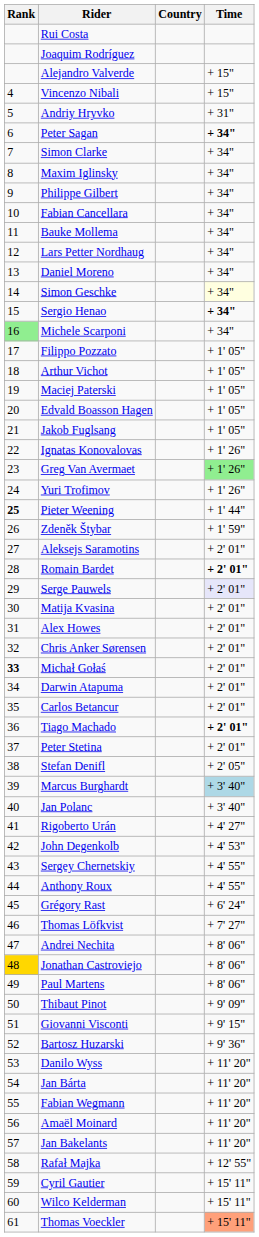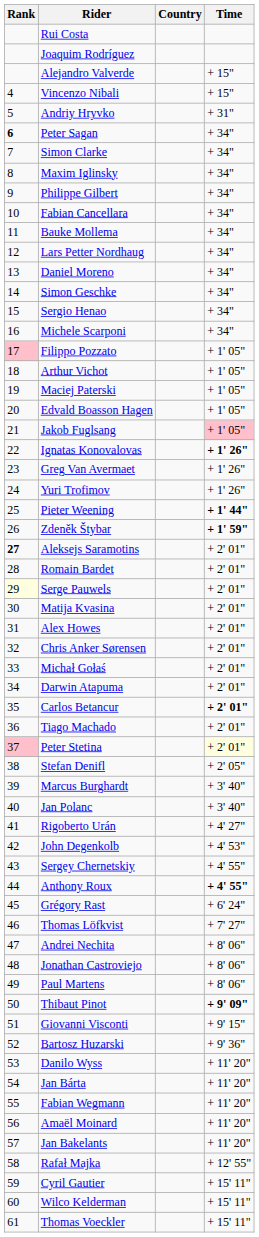Peter Sagan | Rank: normal -> bold
Peter Sagan | Time: bold -> normal
Simon Geschke | Time: lightyellow background -> no background
Sergio Henao | Time: bold -> normal
Michele Scarponi | Rank: lightgreen background -> no background
Filippo Pozzato | Rank: no background -> pink background
Jakob Fuglsang | Time: no background -> pink background
Ignatas Konovalovas | Time: normal -> bold
Greg Van Avermaet | Time: lightgreen background -> no background
Pieter Weening | Rank: bold -> normal
Pieter Weening | Time: normal -> bold
Zdeněk Štybar | Time: normal -> bold
Aleksejs Saramotins | Rank: normal -> bold
Romain Bardet | Time: bold -> normal
Serge Pauwels | Rank: no background -> lightyellow background
Serge Pauwels | Time: lavender background -> no background
Michał Gołaś | Rank: bold -> normal
Carlos Betancur | Time: normal -> bold
Tiago Machado | Time: bold -> normal
Peter Stetina | Rank: no background -> pink background
Peter Stetina | Time: no background -> lightyellow background
Marcus Burghardt | Time: lightblue background -> no background
Anthony Roux | Time: normal -> bold
Jonathan Castroviejo | Rank: gold background -> no background
Thibaut Pinot | Time: normal -> bold
Thomas Voeckler | Time: lightsalmon background -> no background
